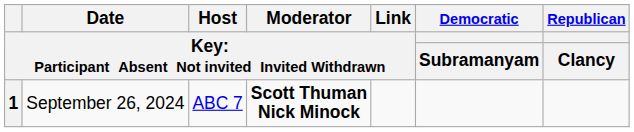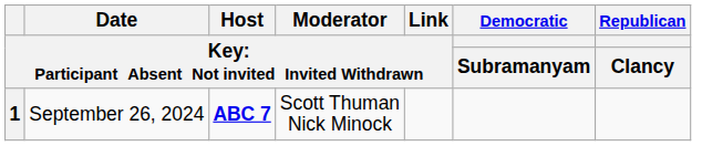1 | column 3: normal -> bold
1 | column 4: bold -> normal
